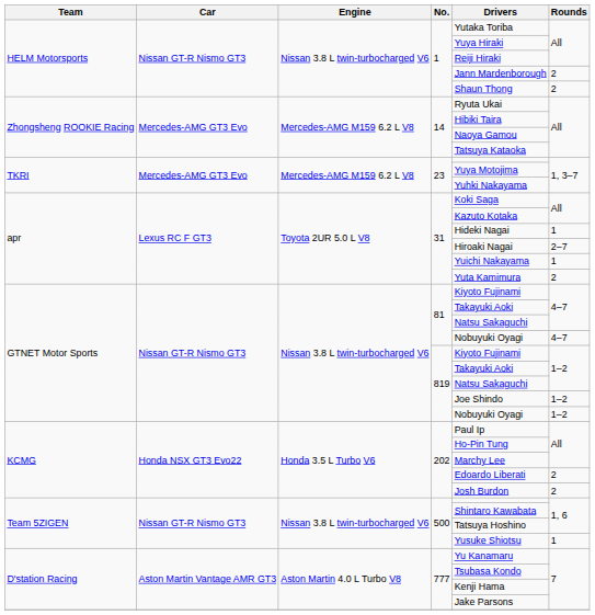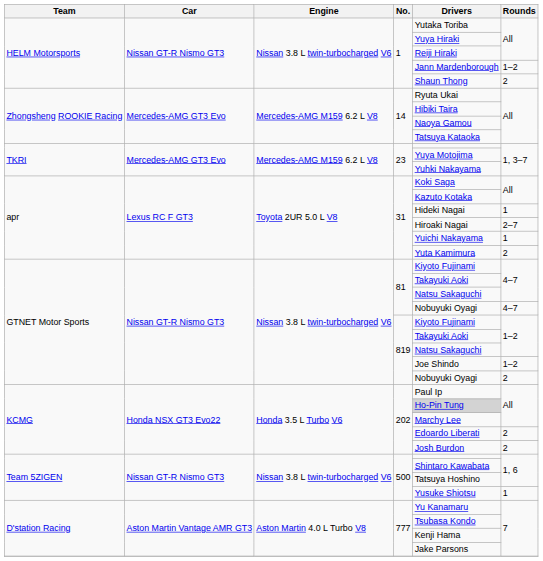row 5 | Rounds: 2 -> 1–2
row 28 | Rounds: 1–2 -> 2
row 30 | Drivers: no background -> lightgrey background
